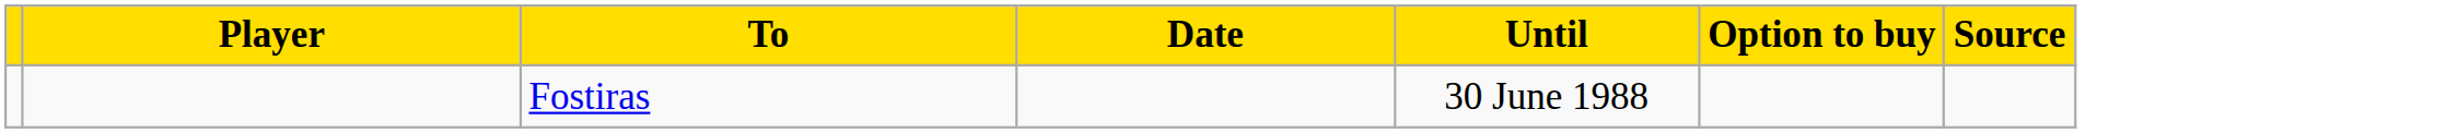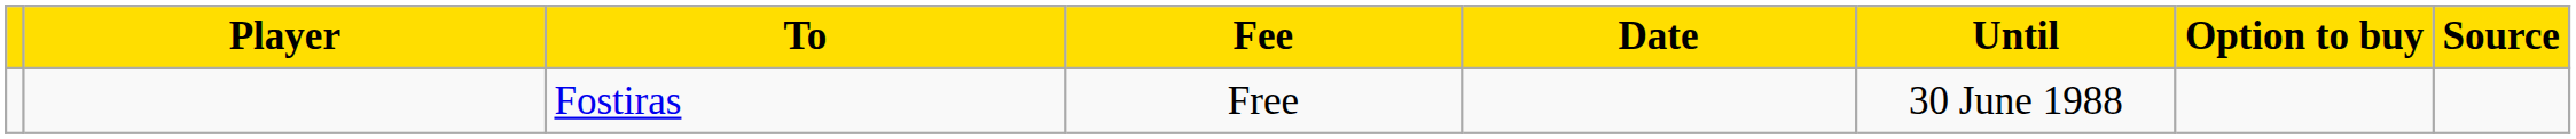+ column: Fee | Free
